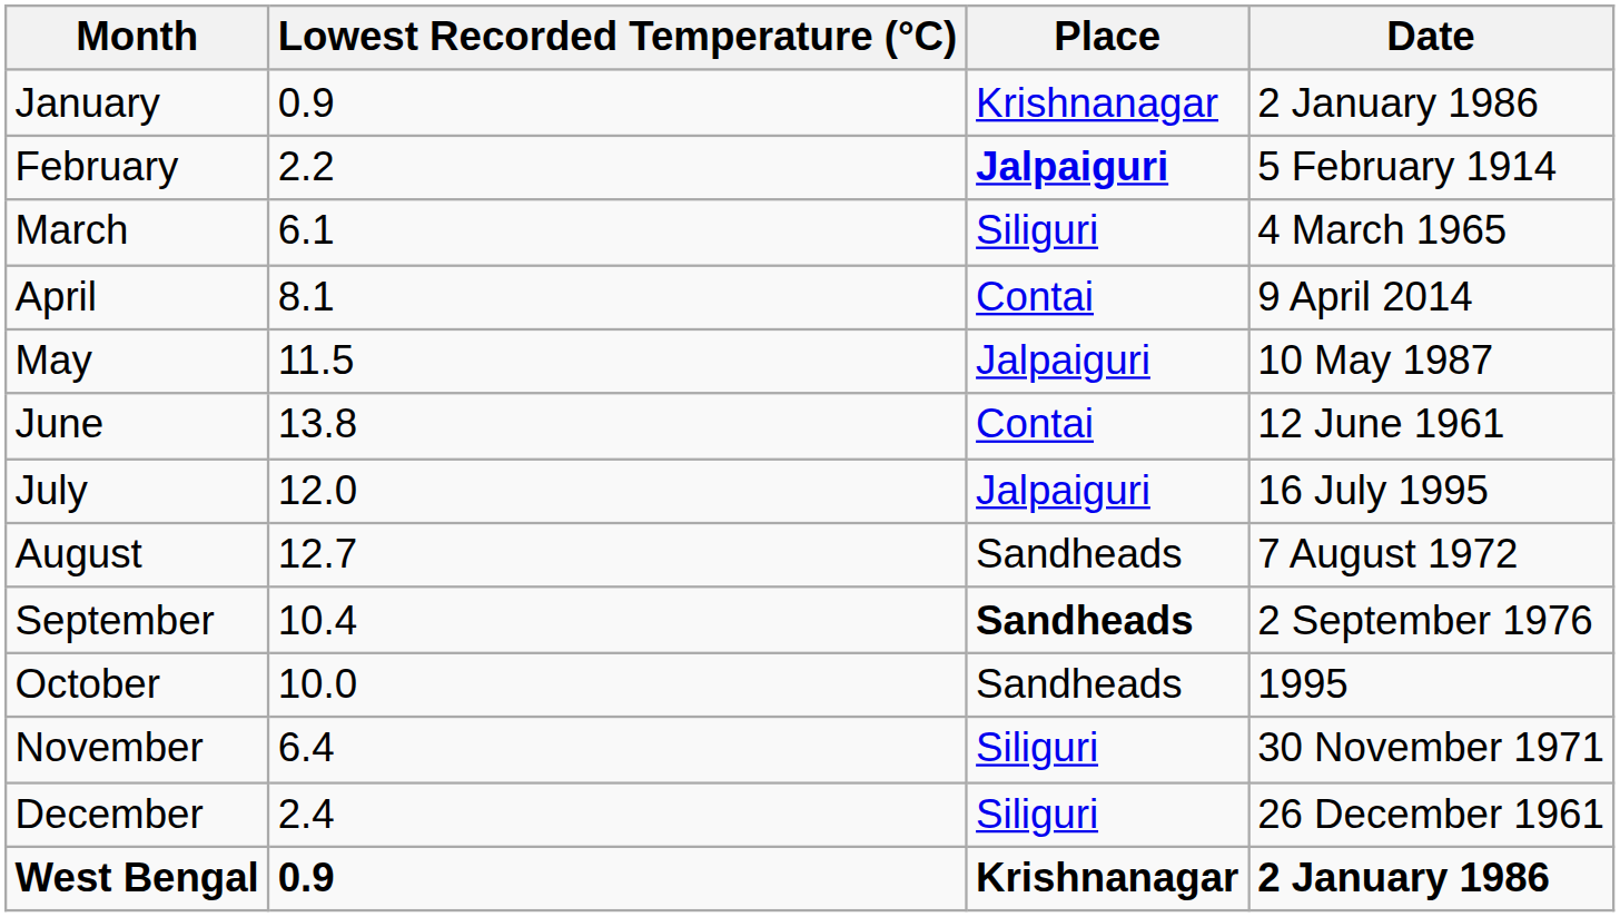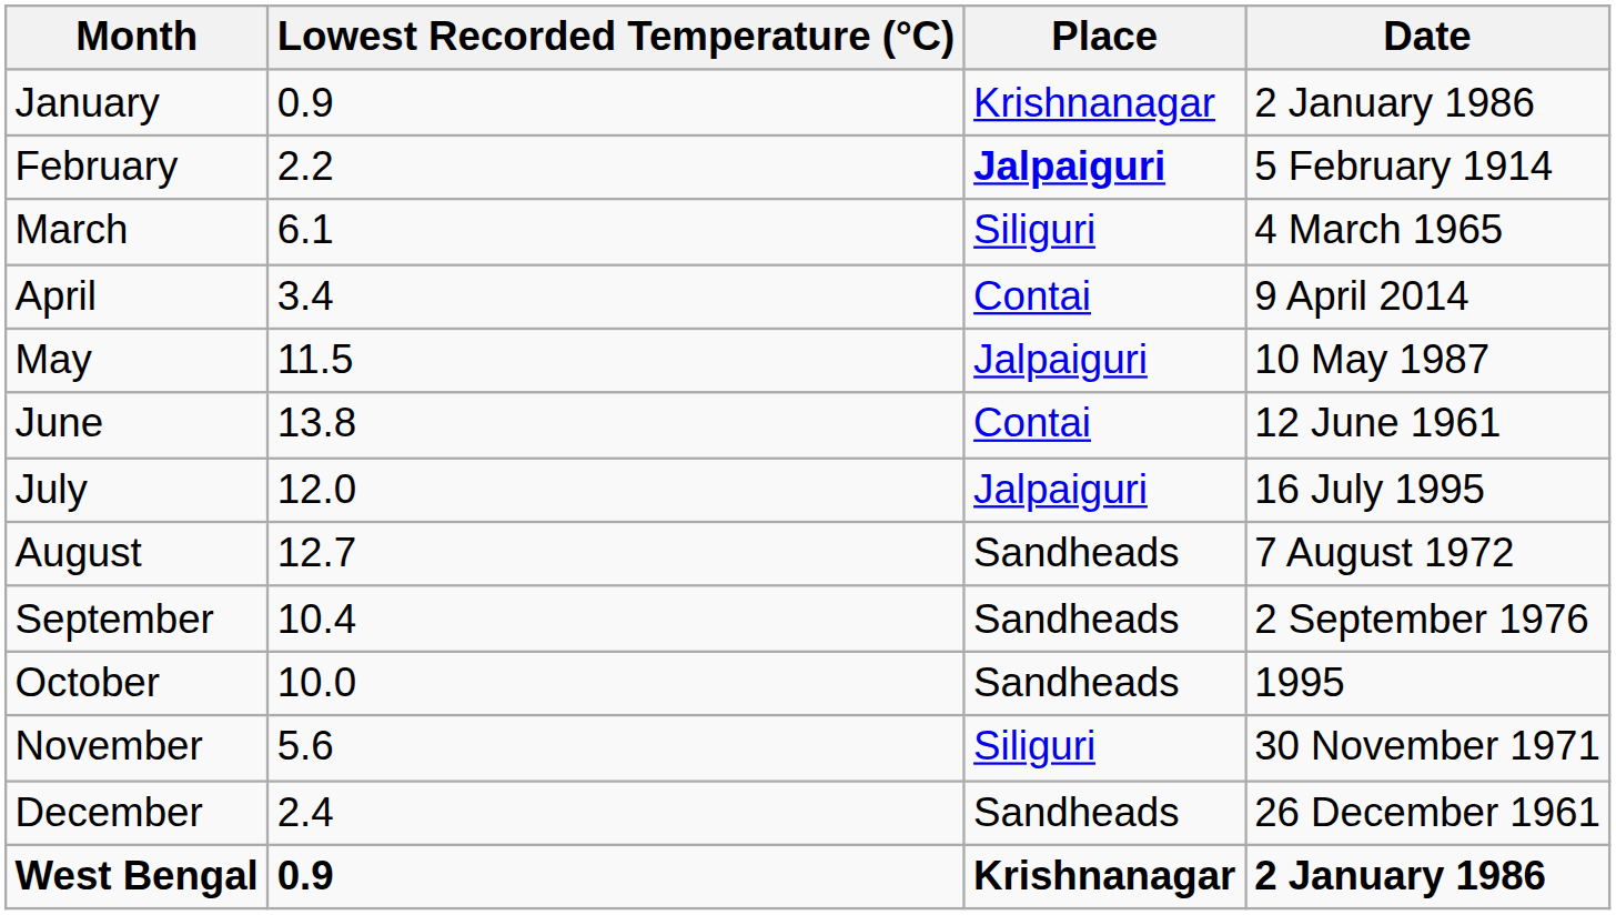April | Lowest Recorded Temperature (°C): 8.1 -> 3.4
September | Place: bold -> normal
November | Lowest Recorded Temperature (°C): 6.4 -> 5.6
December | Place: Siliguri -> Sandheads
